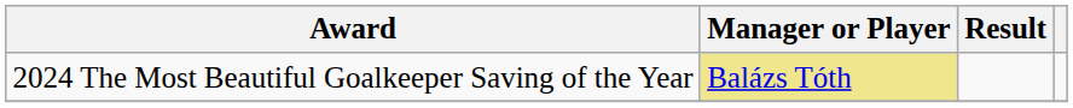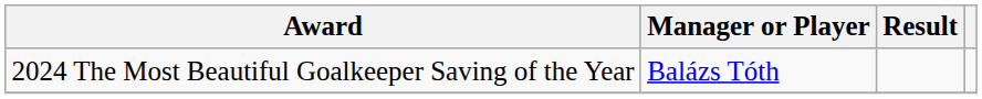2024 The Most Beautiful Goalkeeper Saving of the Year | Manager or Player: khaki background -> no background
